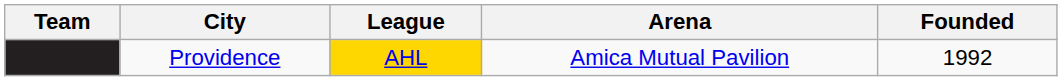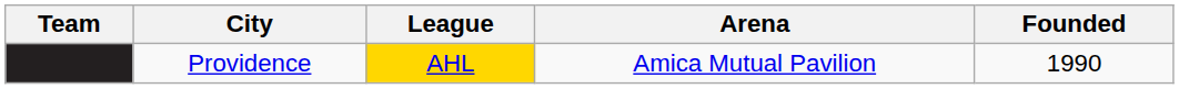Providence | Founded: 1992 -> 1990
